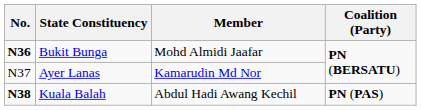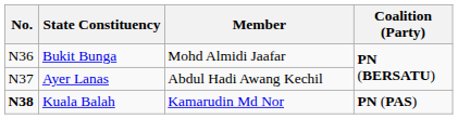Bukit Bunga | No.: bold -> normal
Ayer Lanas | Member: Kamarudin Md Nor -> Abdul Hadi Awang Kechil
Kuala Balah | Member: Abdul Hadi Awang Kechil -> Kamarudin Md Nor
